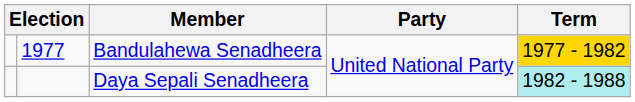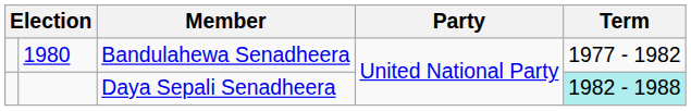Bandulahewa Senadheera | column 2: 1977 -> 1980
Bandulahewa Senadheera | Term: gold background -> no background
